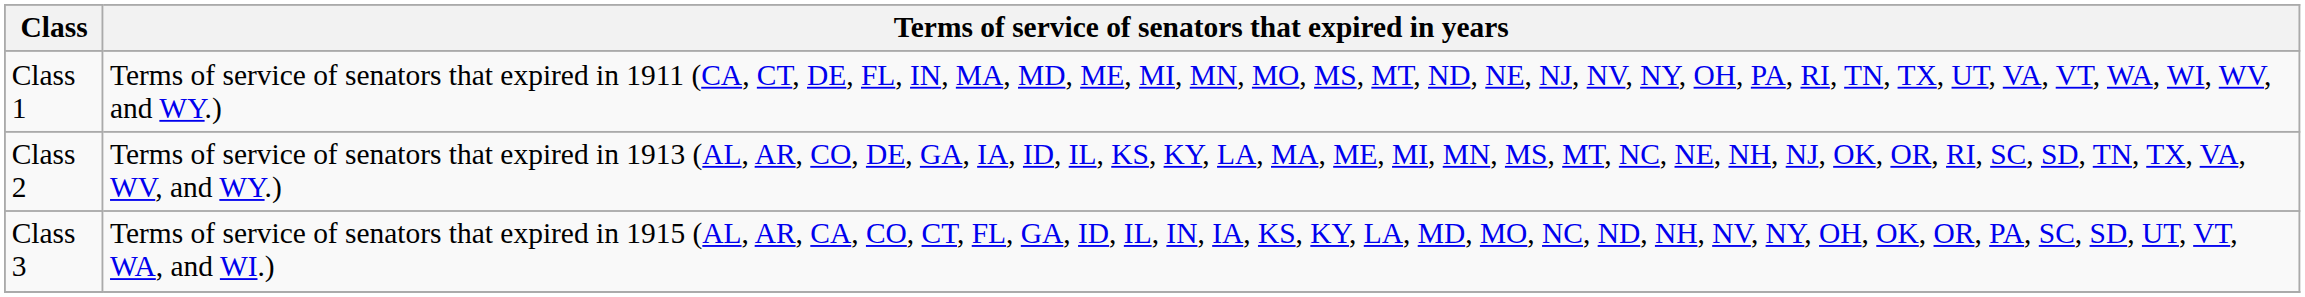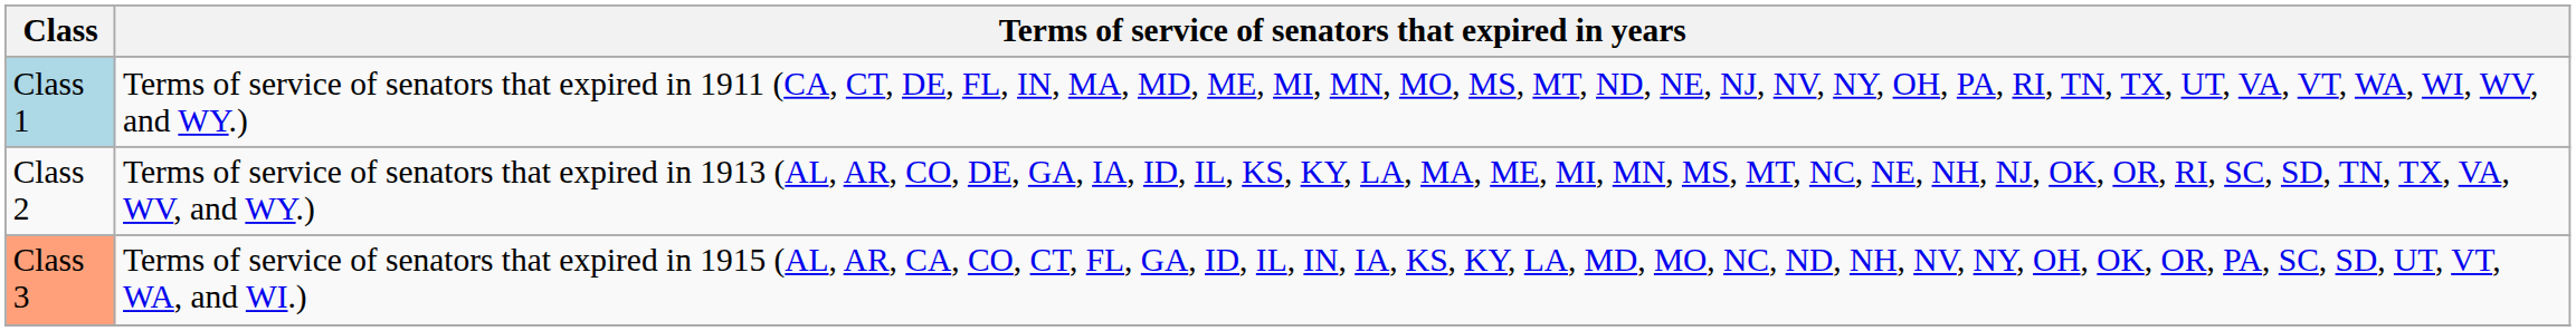Class 1 | Class: no background -> lightblue background
Class 3 | Class: no background -> lightsalmon background
